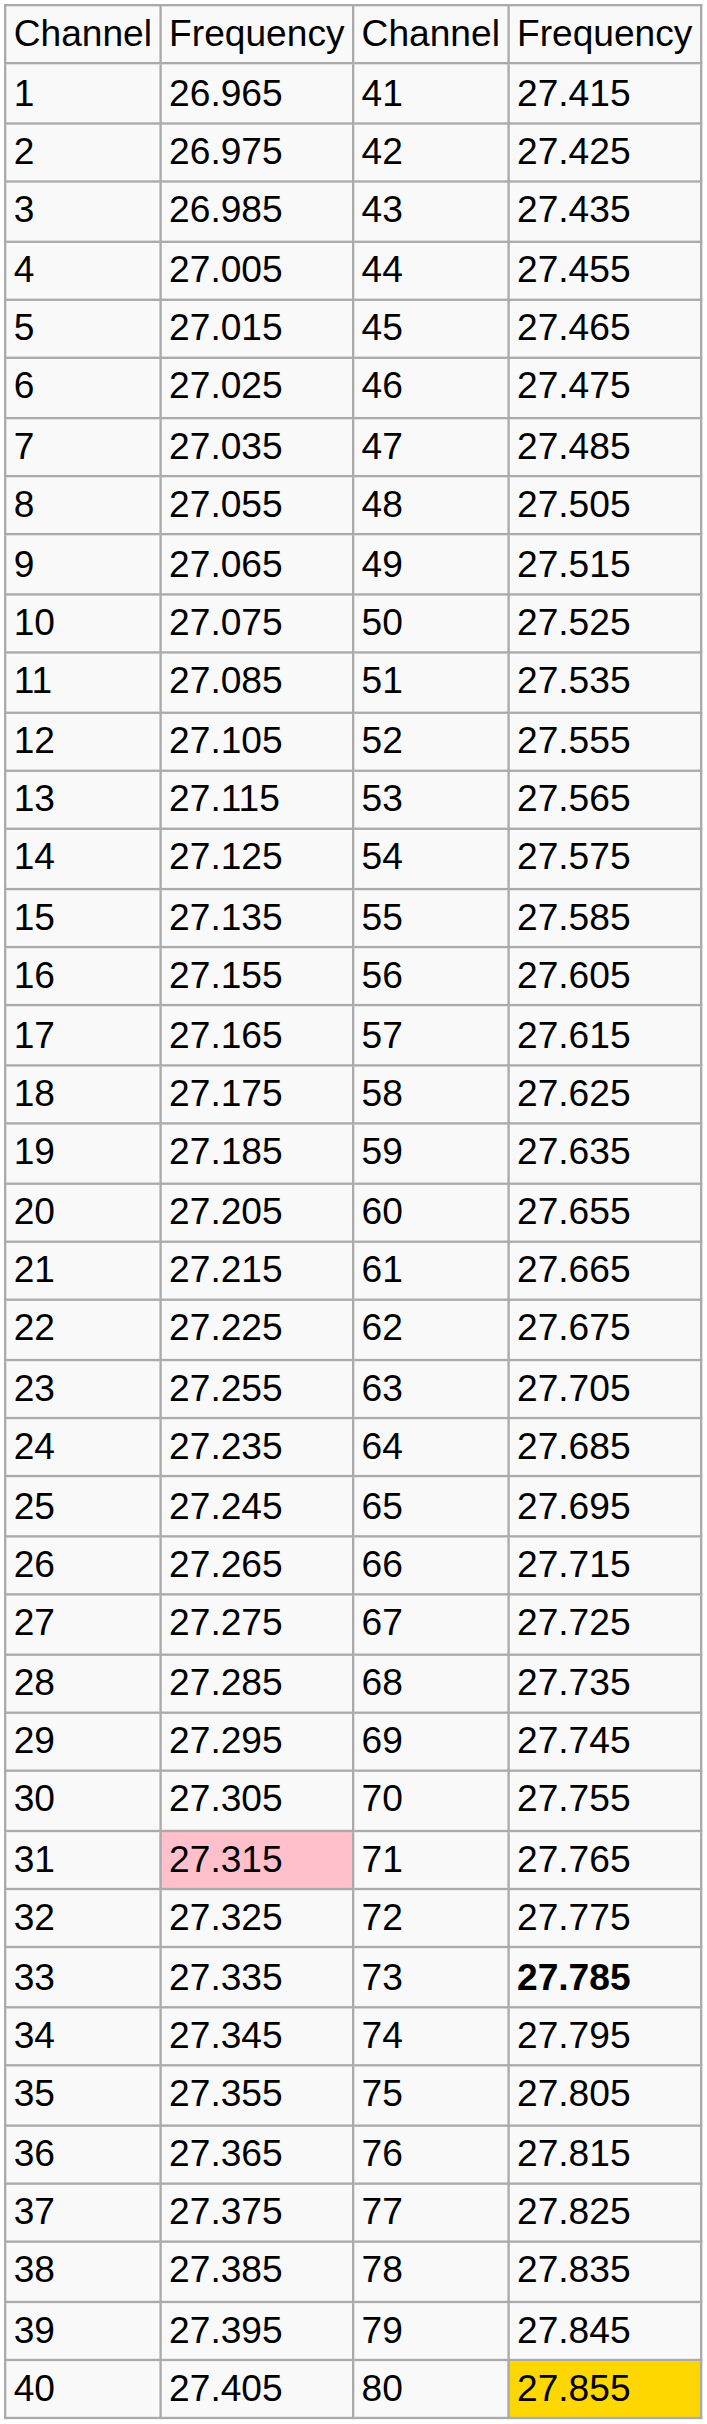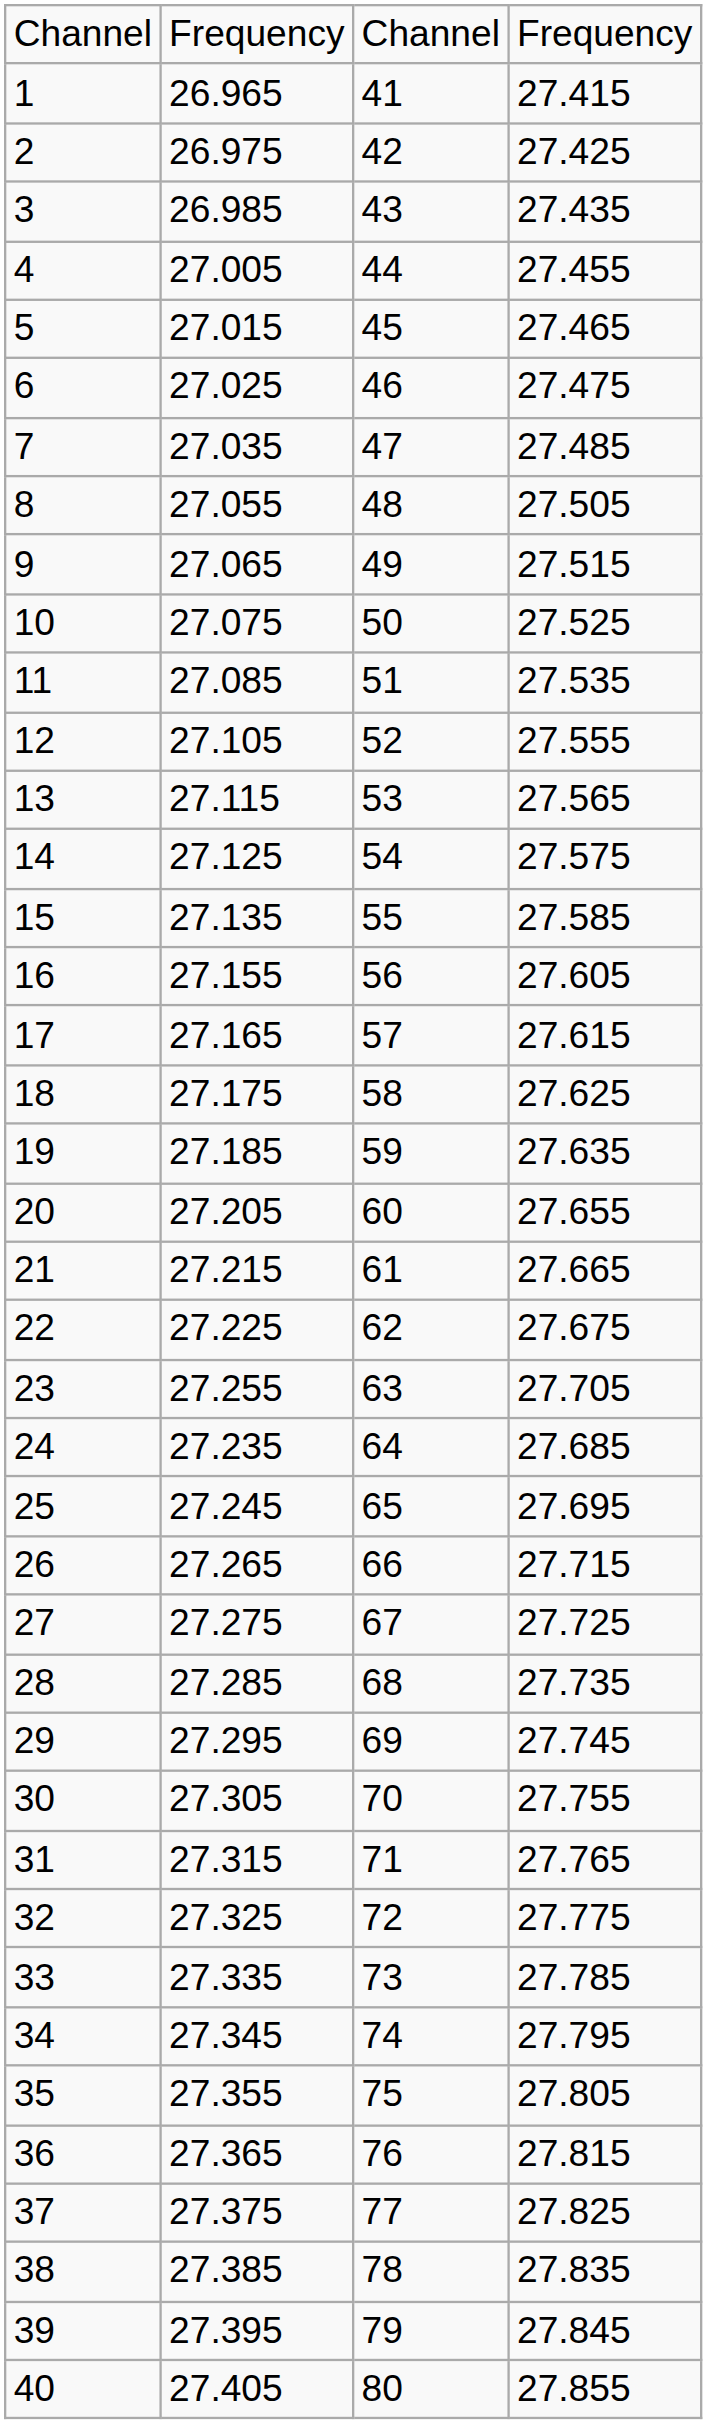31 | column 2: pink background -> no background
33 | column 4: bold -> normal
40 | column 4: gold background -> no background
